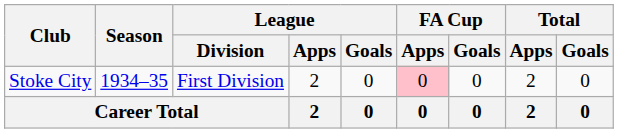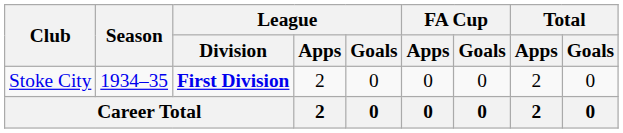Stoke City | League / Division: normal -> bold
Stoke City | FA Cup / Apps: pink background -> no background
